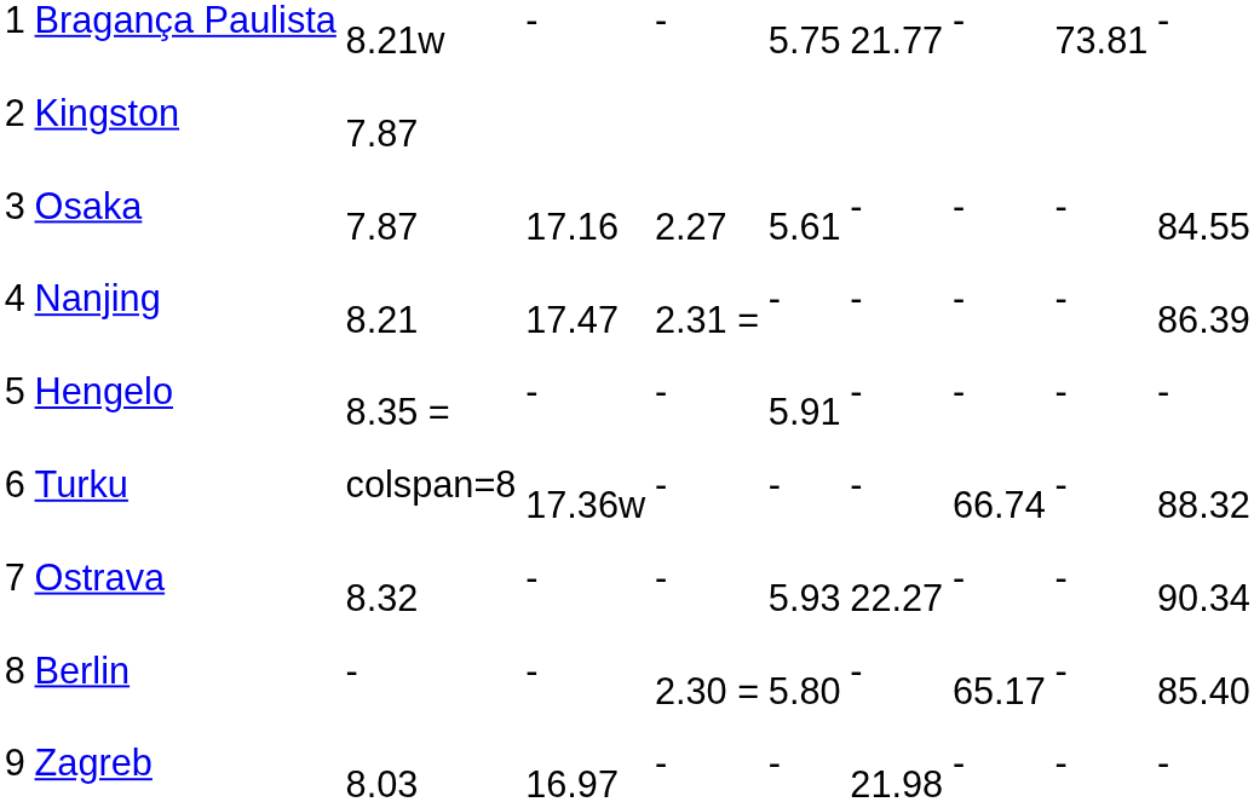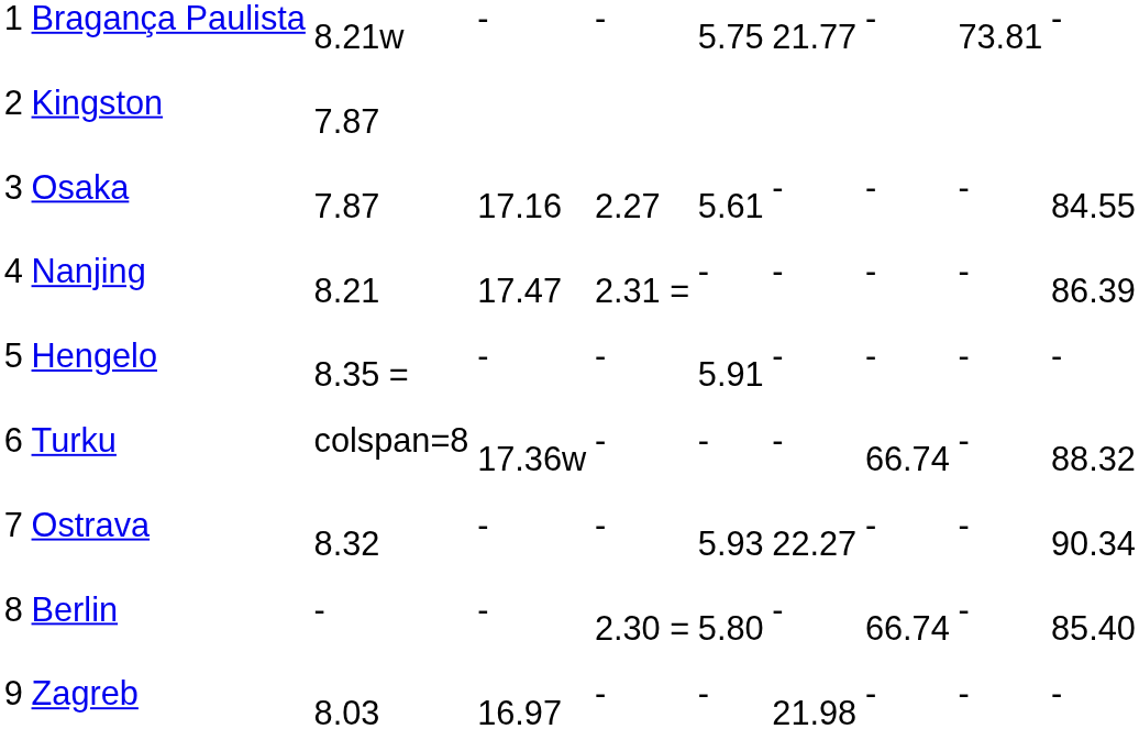Berlin | column 8: 65.17 -> 66.74
